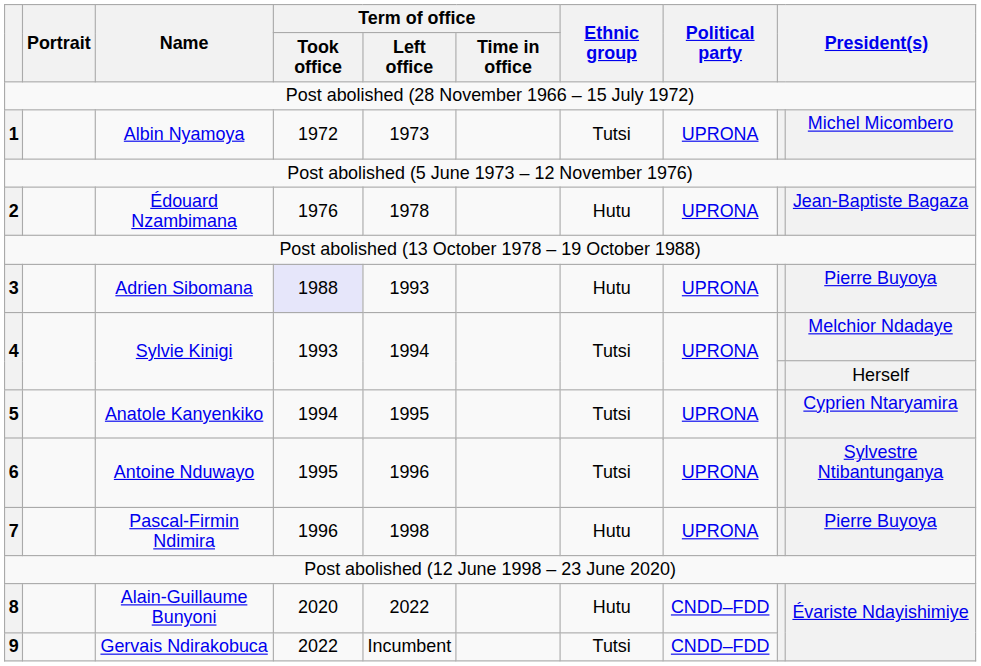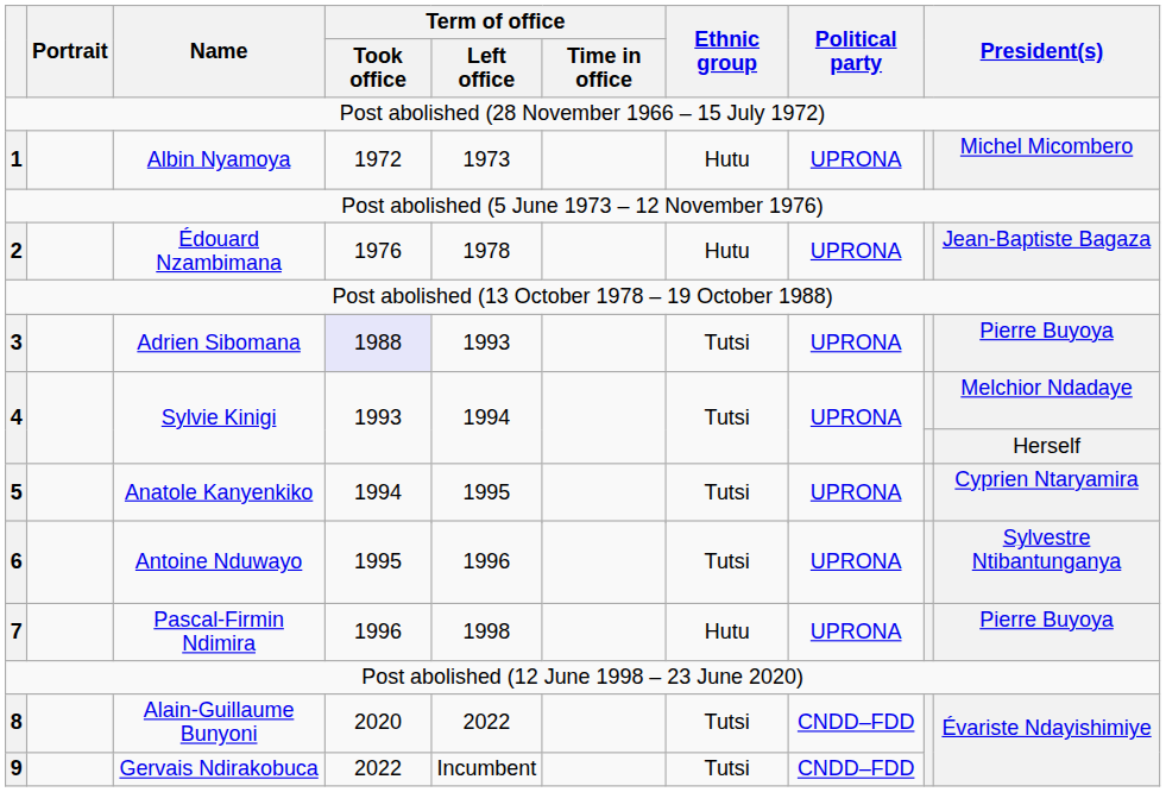Albin Nyamoya | Ethnic group: Tutsi -> Hutu
Adrien Sibomana | Ethnic group: Hutu -> Tutsi
Alain-Guillaume Bunyoni | Ethnic group: Hutu -> Tutsi
